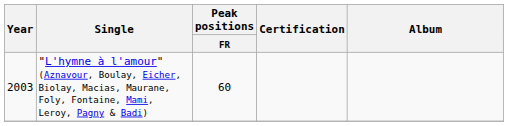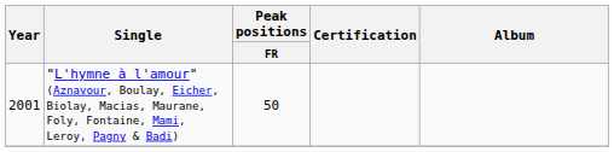row 3 | Year: 2003 -> 2001
row 3 | Peak positions / FR: 60 -> 50
